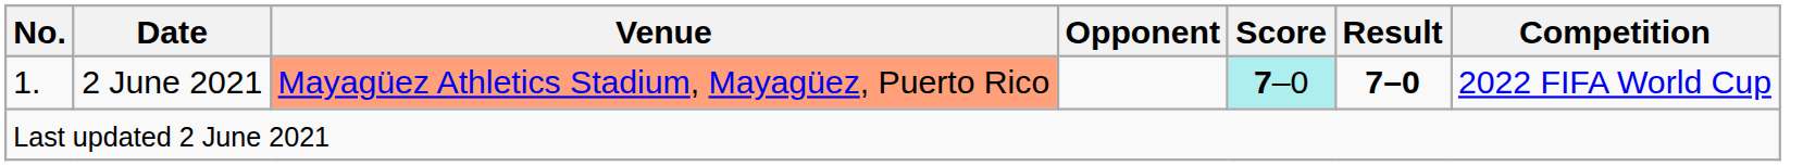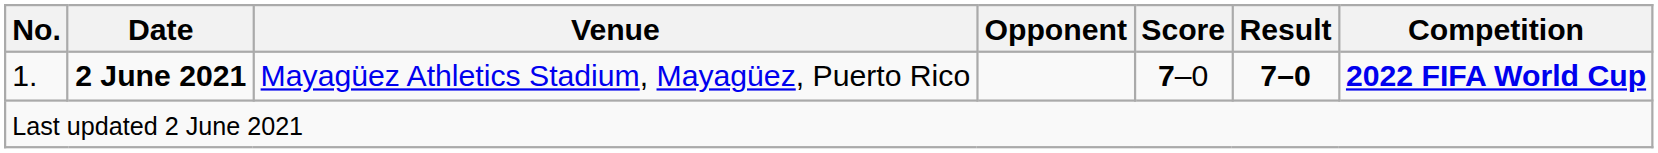1. | Date: normal -> bold
1. | Venue: lightsalmon background -> no background
1. | Score: paleturquoise background -> no background
1. | Competition: normal -> bold
